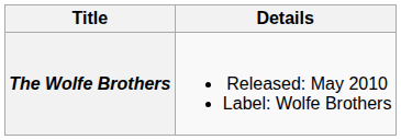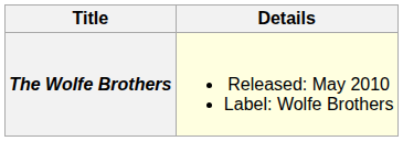The Wolfe Brothers | Details: no background -> lightyellow background
